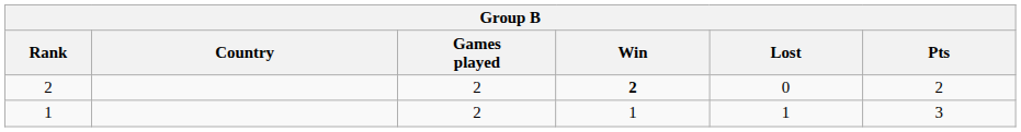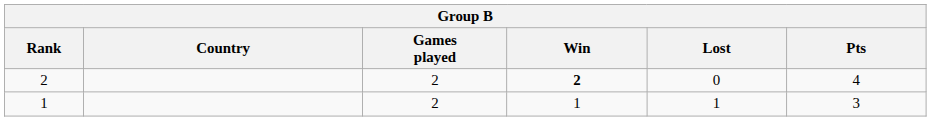row 3 | Pts: 2 -> 4
